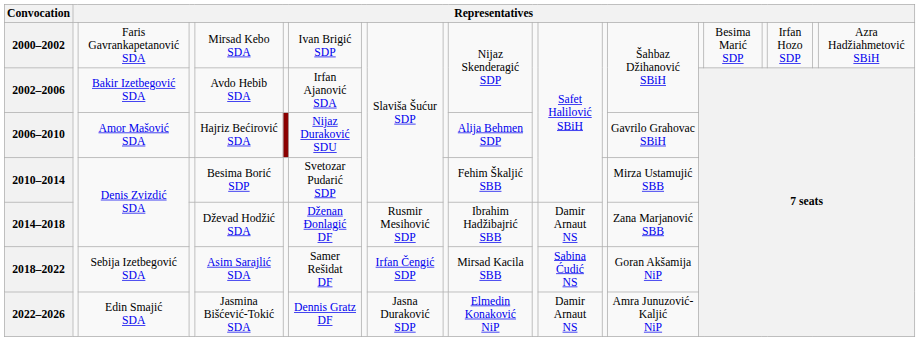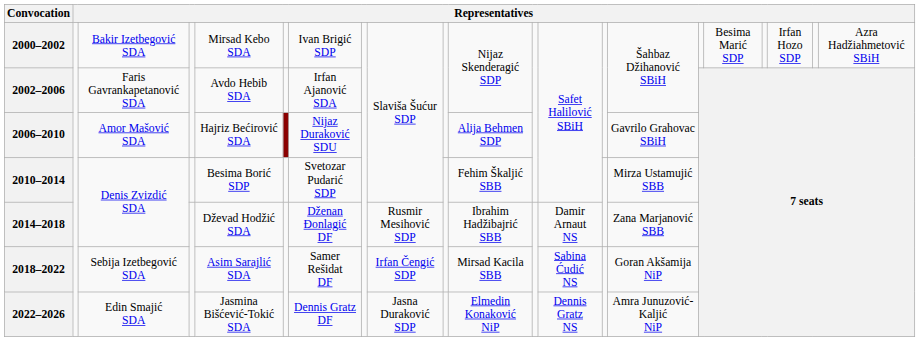2000–2002 | column 3: Faris Gavrankapetanović SDA -> Bakir Izetbegović SDA
2002–2006 | column 3: Bakir Izetbegović SDA -> Faris Gavrankapetanović SDA
2022–2026 | column 13: Damir Arnaut NS -> Dennis Gratz NS
